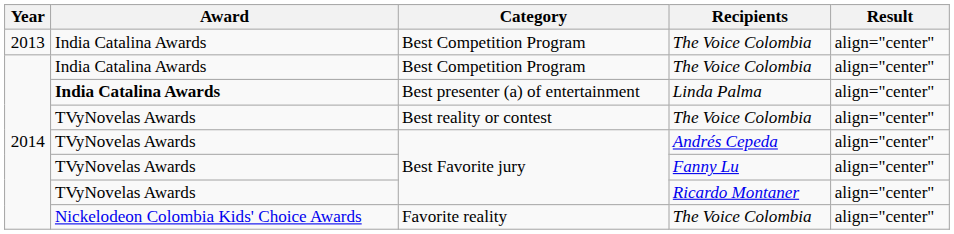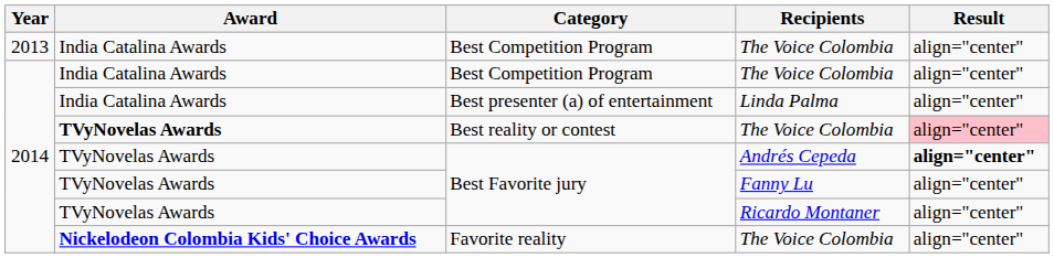Best presenter (a) of entertainment | Award: bold -> normal
Best reality or contest | Award: normal -> bold
Best reality or contest | Result: no background -> pink background
Best Favorite jury / Andrés Cepeda | Result: normal -> bold
Favorite reality | Award: normal -> bold
